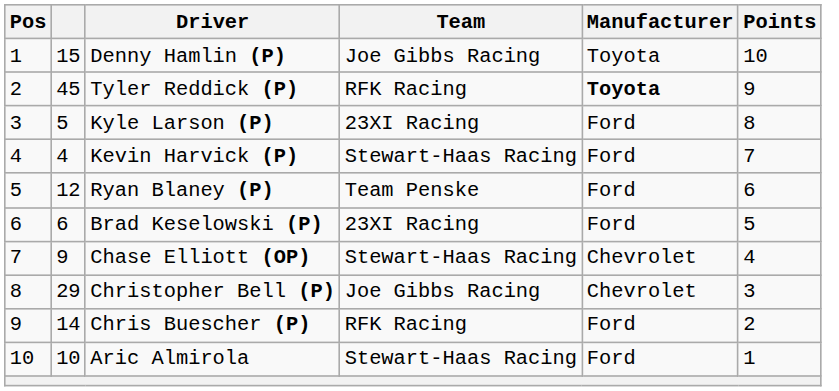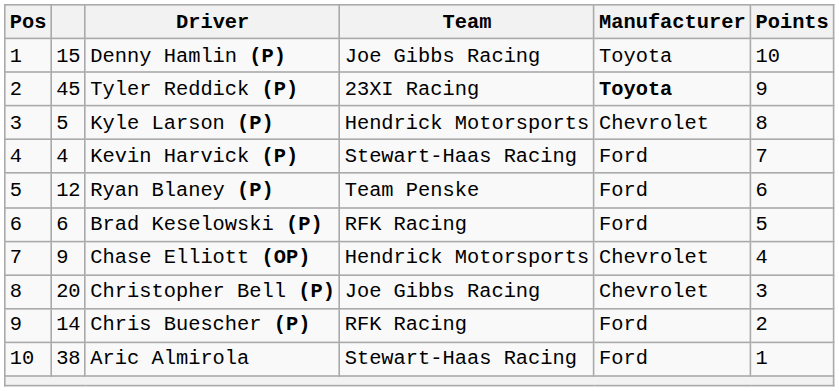Tyler Reddick (P) | Team: RFK Racing -> 23XI Racing
Kyle Larson (P) | Team: 23XI Racing -> Hendrick Motorsports
Kyle Larson (P) | Manufacturer: Ford -> Chevrolet
Brad Keselowski (P) | Team: 23XI Racing -> RFK Racing
Chase Elliott (OP) | Team: Stewart-Haas Racing -> Hendrick Motorsports
Christopher Bell (P) | column 2: 29 -> 20
Aric Almirola | column 2: 10 -> 38
